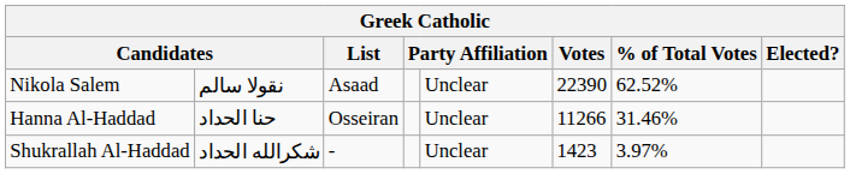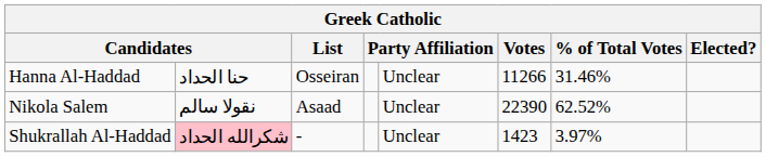rows swapped: Nikola Salem <-> Hanna Al-Haddad
Shukrallah Al-Haddad | column 2: no background -> pink background
